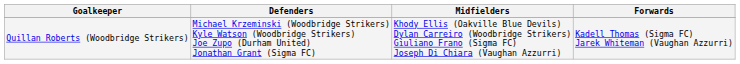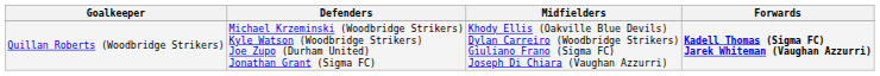Quillan Roberts (Woodbridge Strikers) | Forwards: normal -> bold
